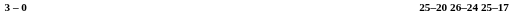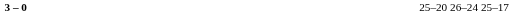row 1 | column 2: bold -> normal
